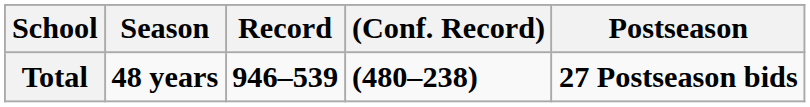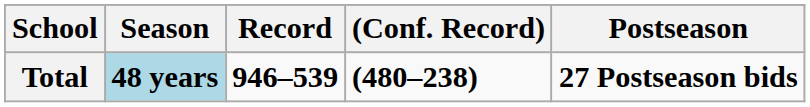row 2 | Season: no background -> lightblue background
